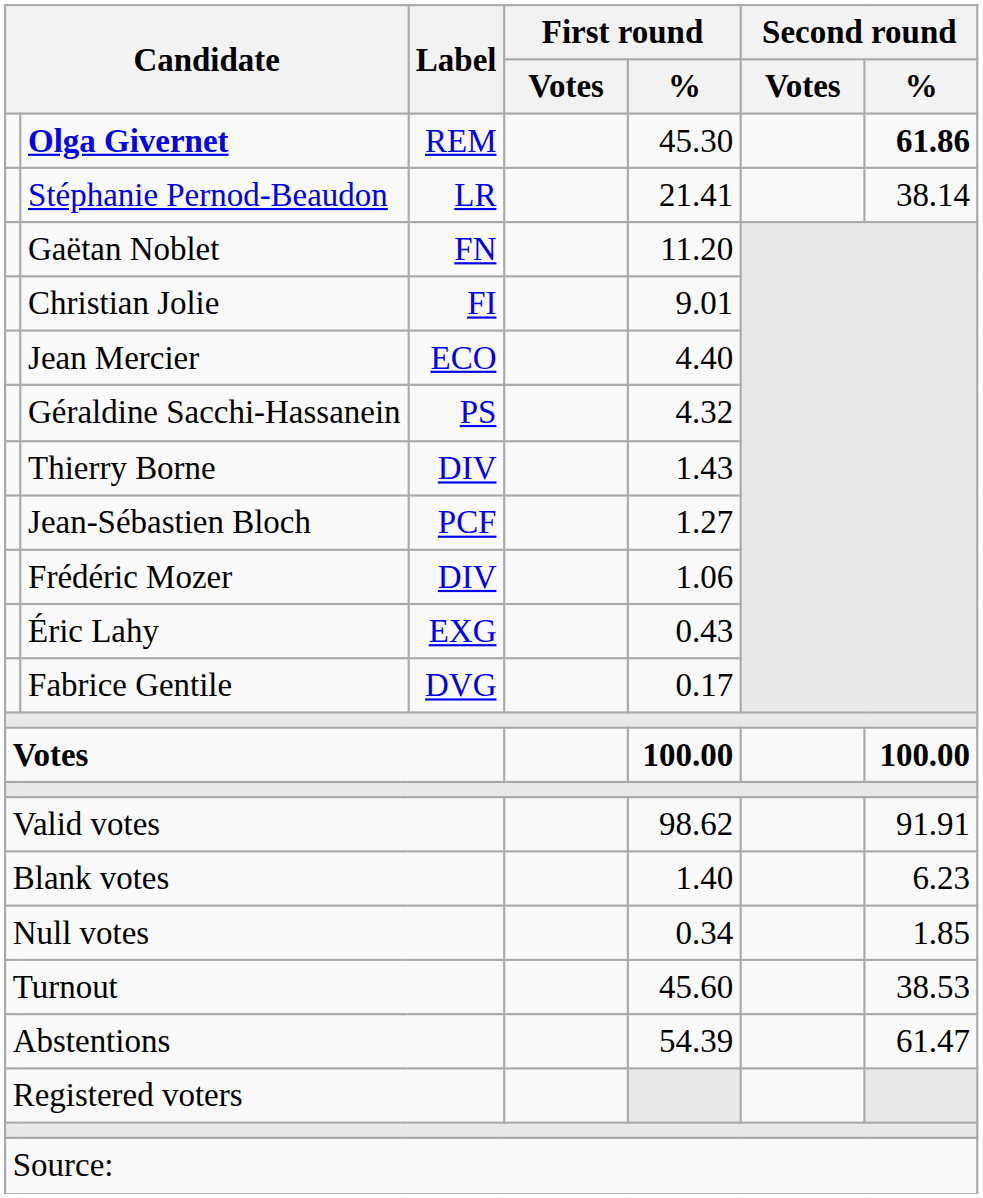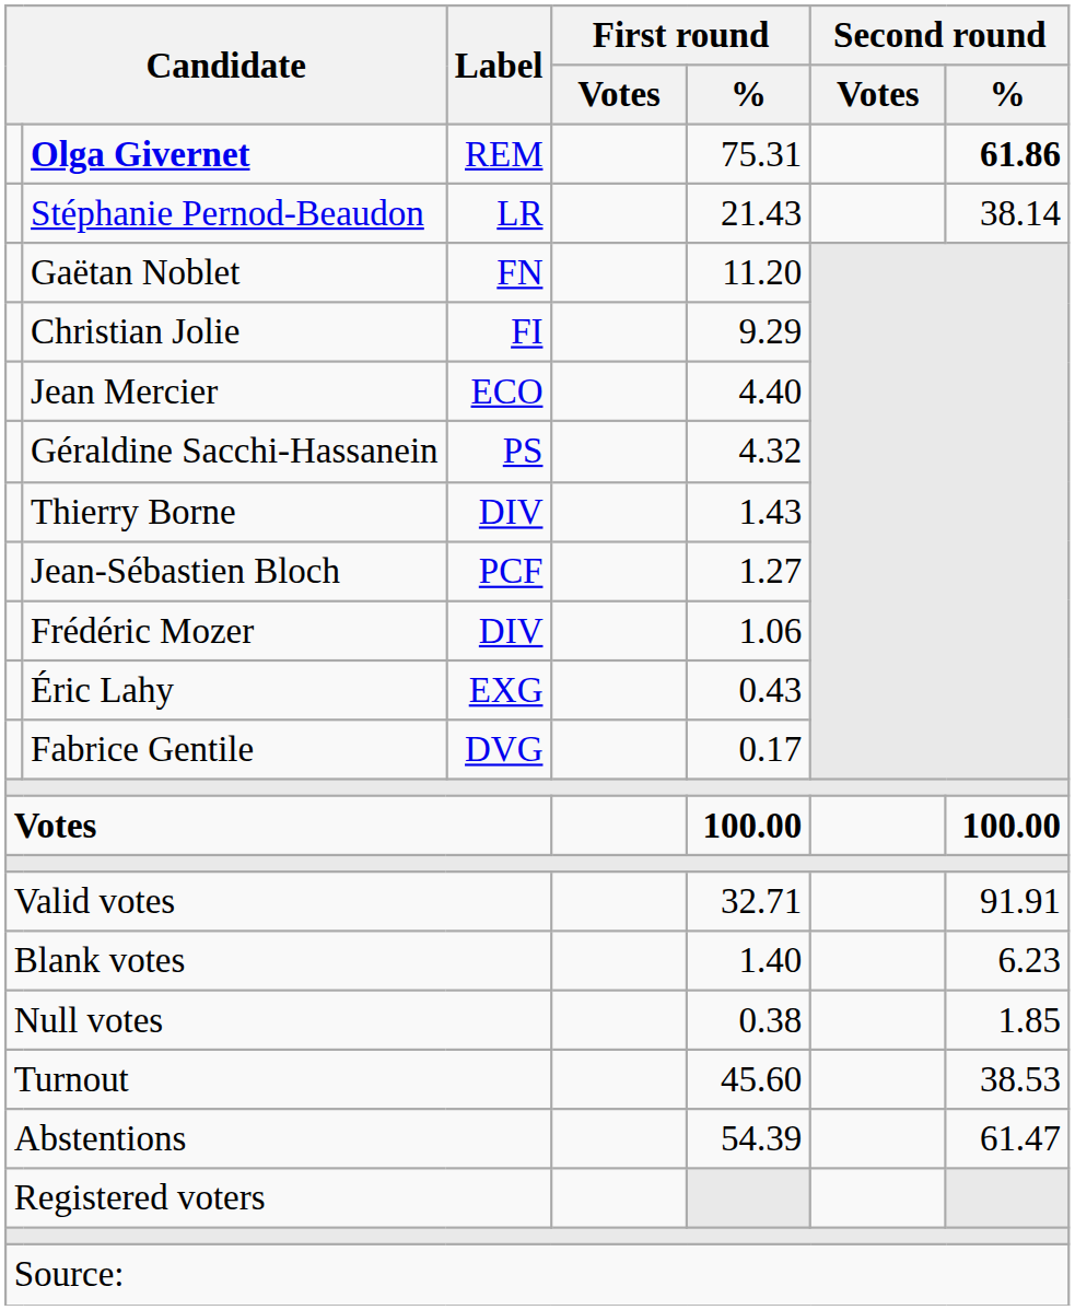Olga Givernet | First round / %: 45.30 -> 75.31
Stéphanie Pernod-Beaudon | First round / %: 21.41 -> 21.43
Christian Jolie | First round / %: 9.01 -> 9.29
Valid votes | First round / %: 98.62 -> 32.71
Null votes | First round / %: 0.34 -> 0.38
